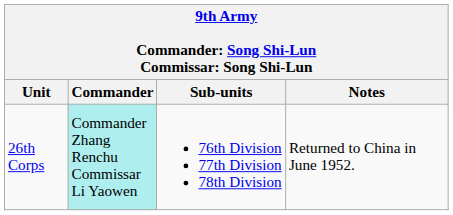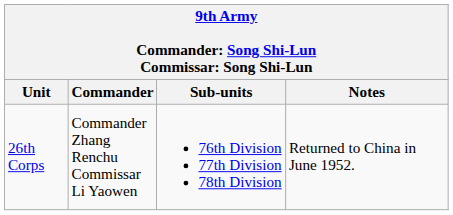26th Corps | Commander: paleturquoise background -> no background
